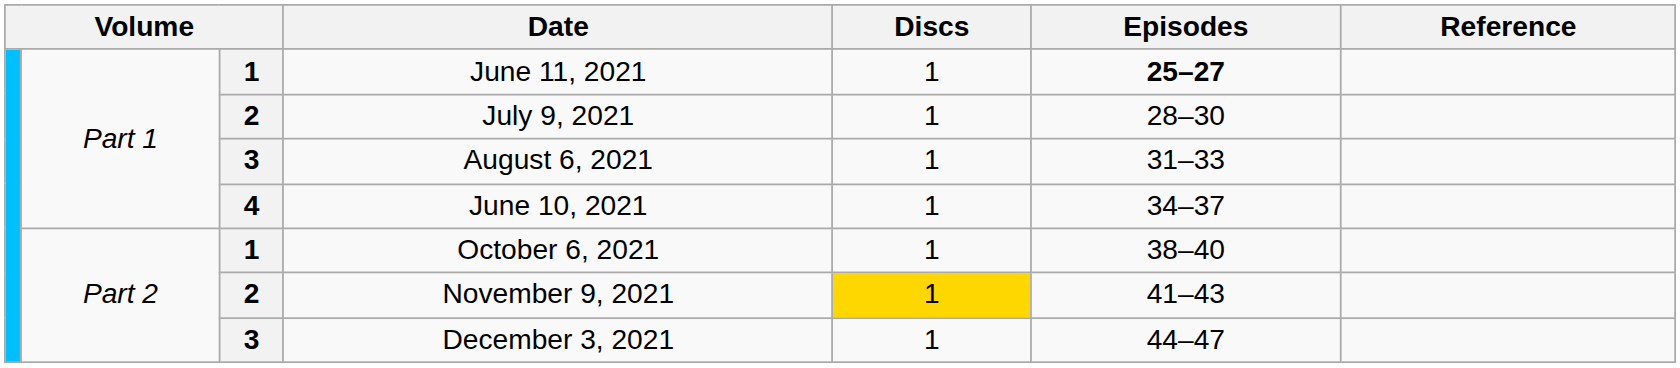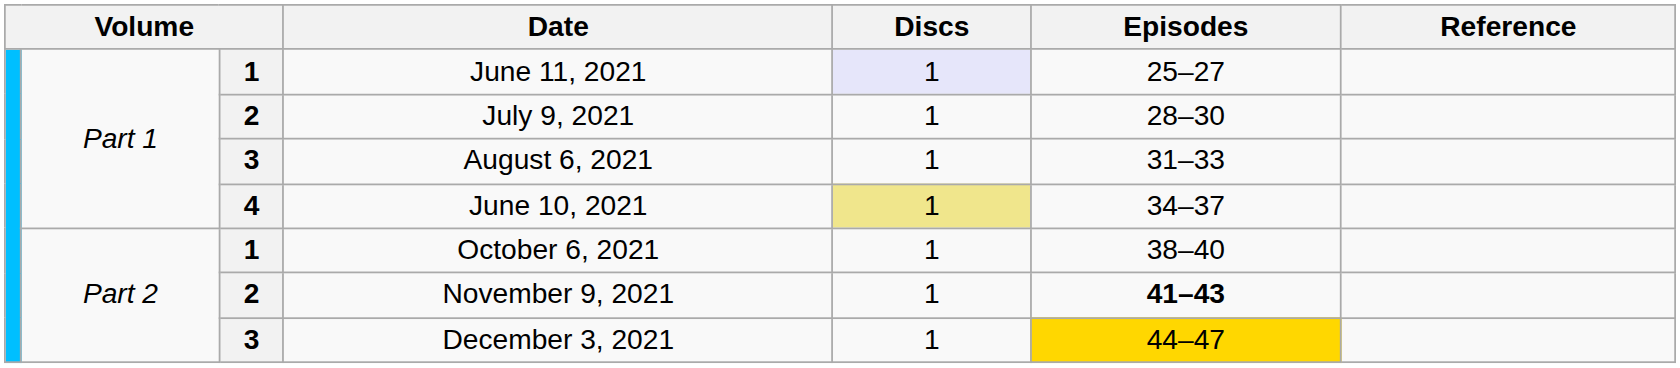June 11, 2021 | Discs: no background -> lavender background
June 11, 2021 | Episodes: bold -> normal
June 10, 2021 | Discs: no background -> khaki background
November 9, 2021 | Discs: gold background -> no background
November 9, 2021 | Episodes: normal -> bold
December 3, 2021 | Episodes: no background -> gold background
